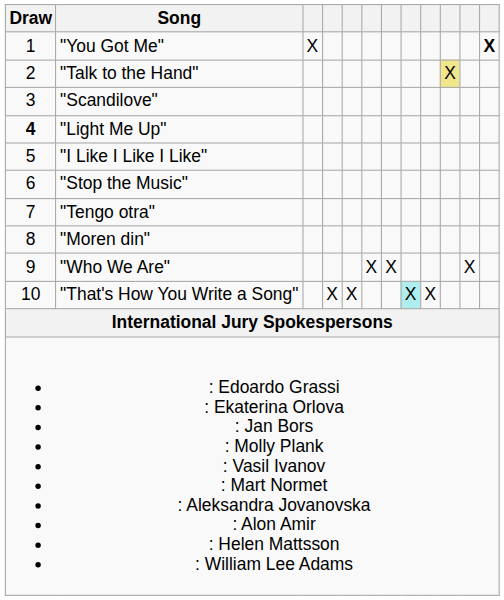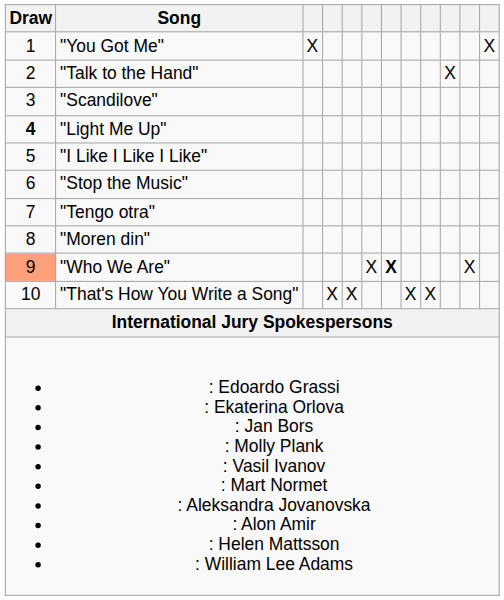"You Got Me" | column 12: bold -> normal
"Talk to the Hand" | column 10: khaki background -> no background
"Who We Are" | Draw: no background -> lightsalmon background
"Who We Are" | column 7: normal -> bold
"That's How You Write a Song" | column 8: paleturquoise background -> no background
